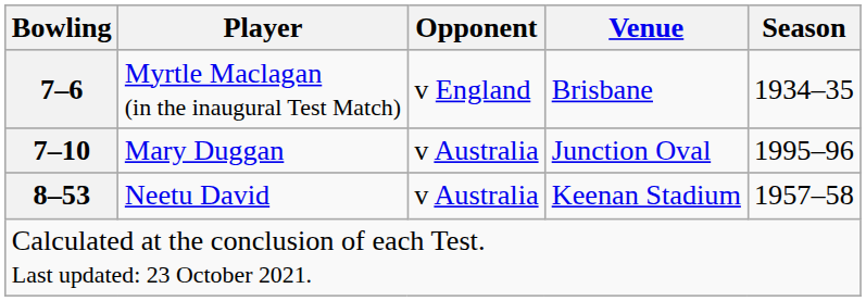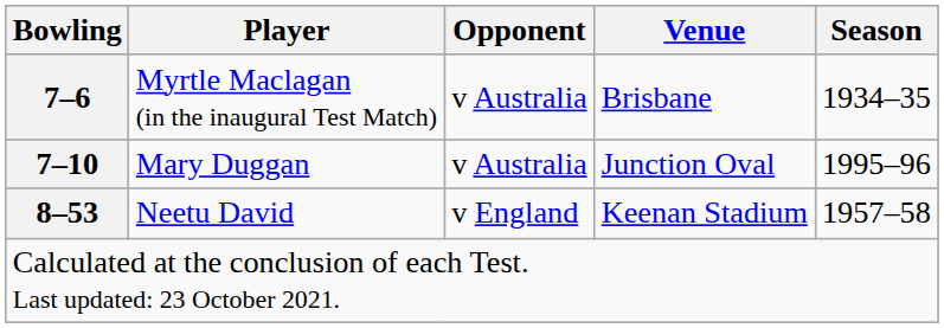Myrtle Maclagan (in the inaugural Test Match) | Opponent: v England -> v Australia
Neetu David | Opponent: v Australia -> v England
